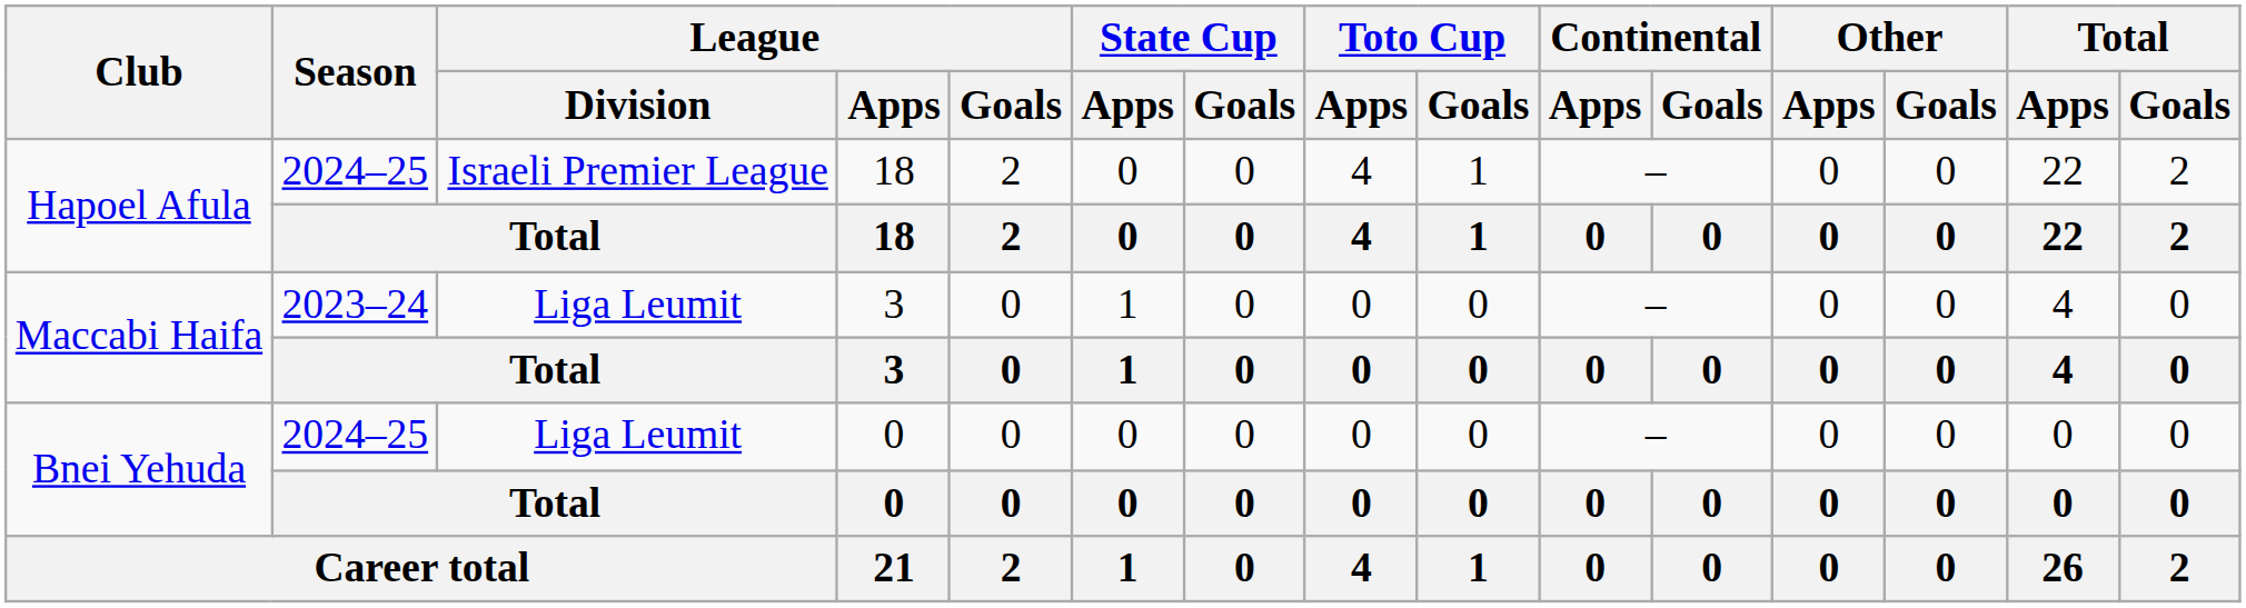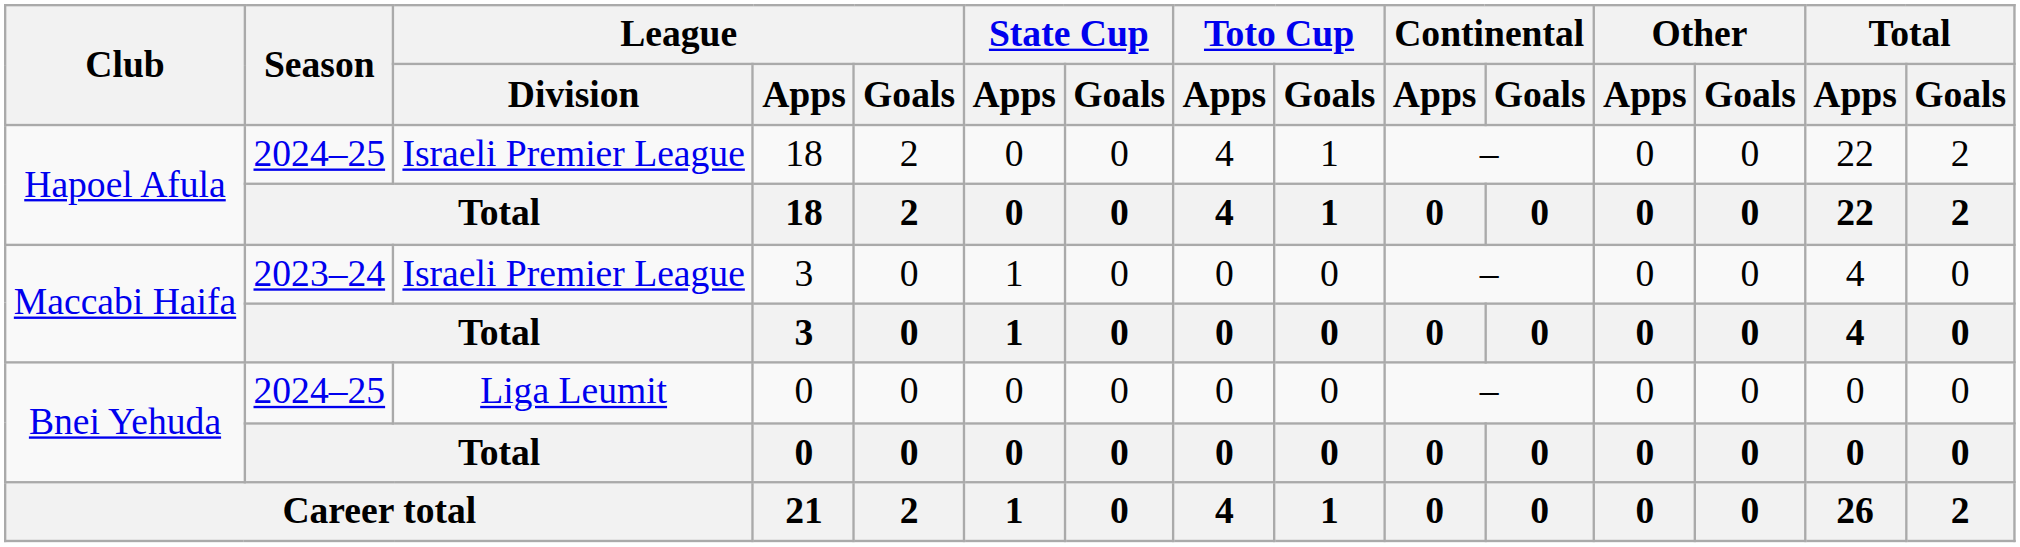row 5 | League / Division: Liga Leumit -> Israeli Premier League
